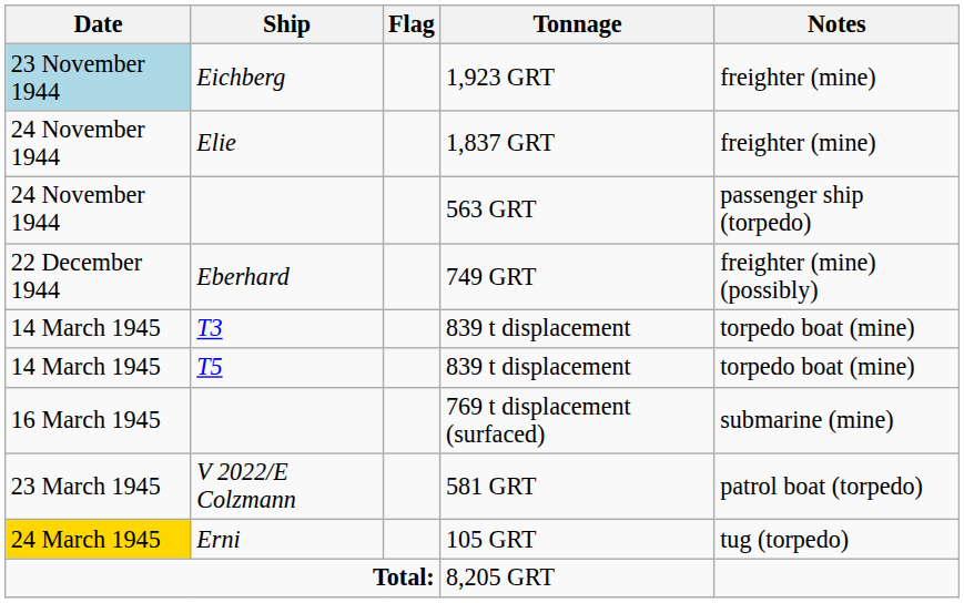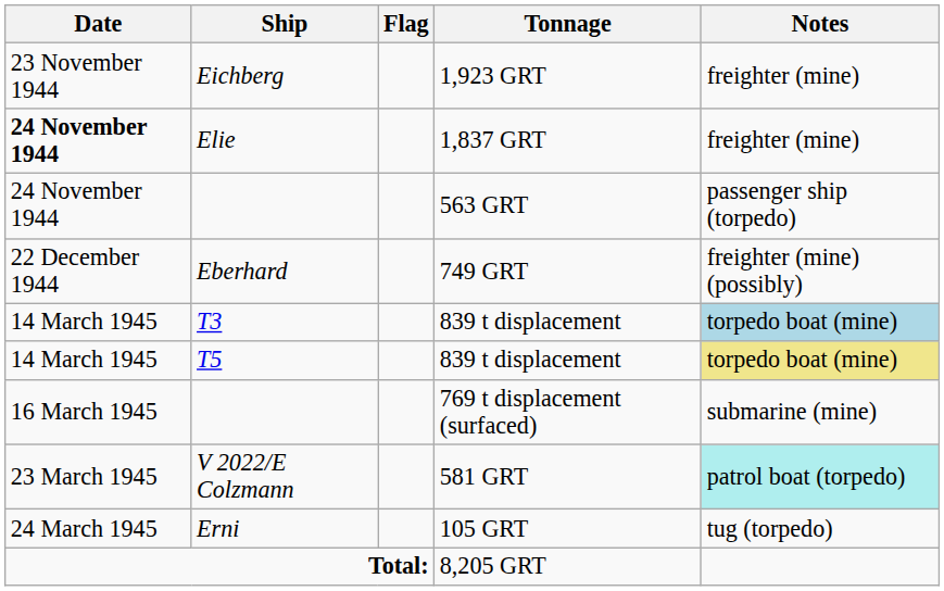Eichberg | Date: lightblue background -> no background
Elie | Date: normal -> bold
T3 | Notes: no background -> lightblue background
T5 | Notes: no background -> khaki background
V 2022/E Colzmann | Notes: no background -> paleturquoise background
Erni | Date: gold background -> no background
